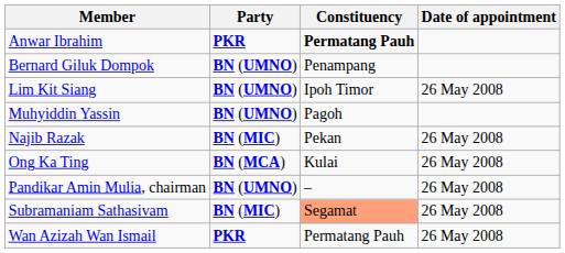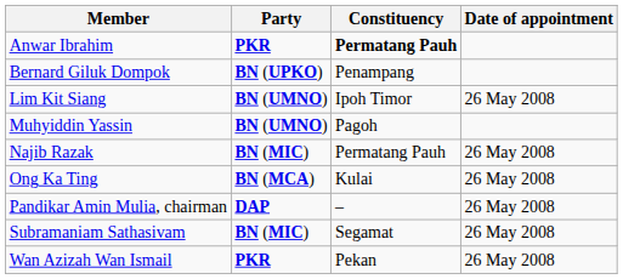Bernard Giluk Dompok | Party: BN (UMNO) -> BN (UPKO)
Najib Razak | Constituency: Pekan -> Permatang Pauh
Pandikar Amin Mulia, chairman | Party: BN (UMNO) -> DAP
Subramaniam Sathasivam | Constituency: lightsalmon background -> no background
Wan Azizah Wan Ismail | Constituency: Permatang Pauh -> Pekan
